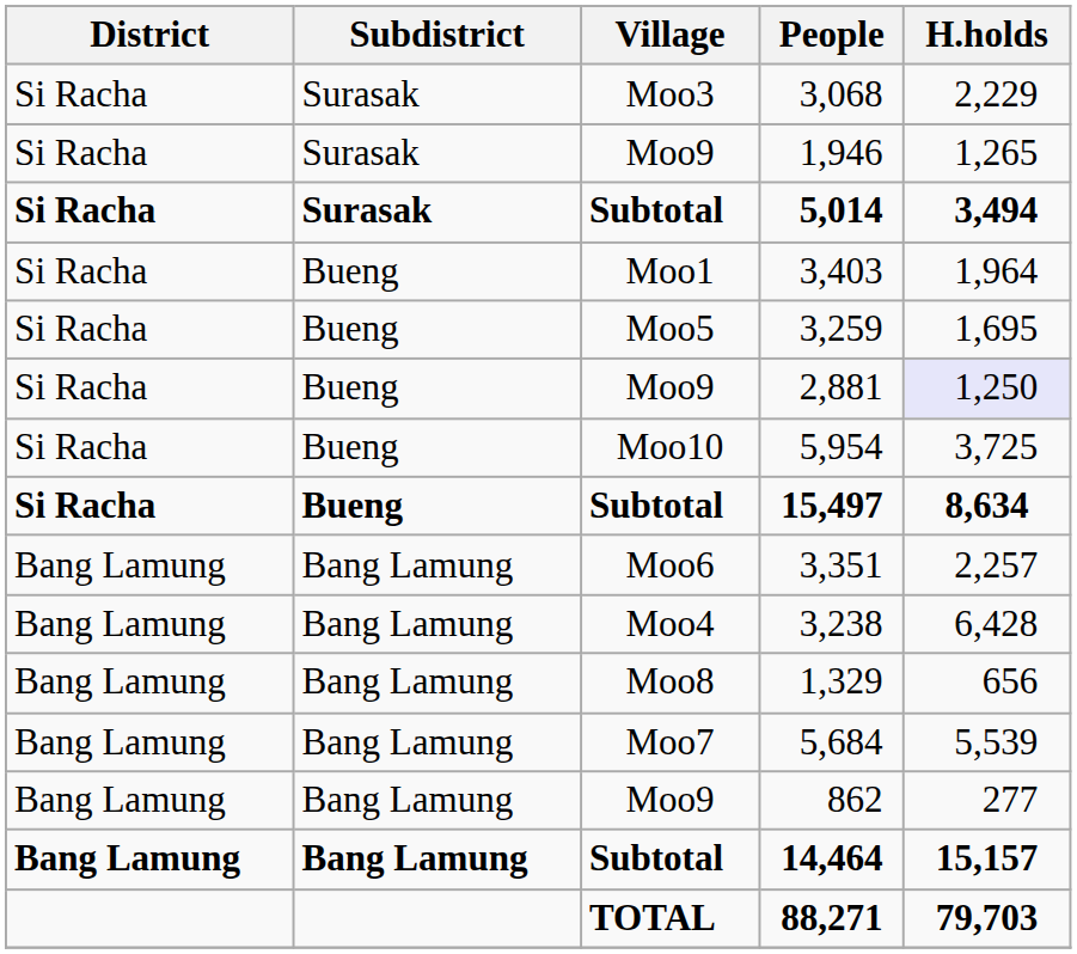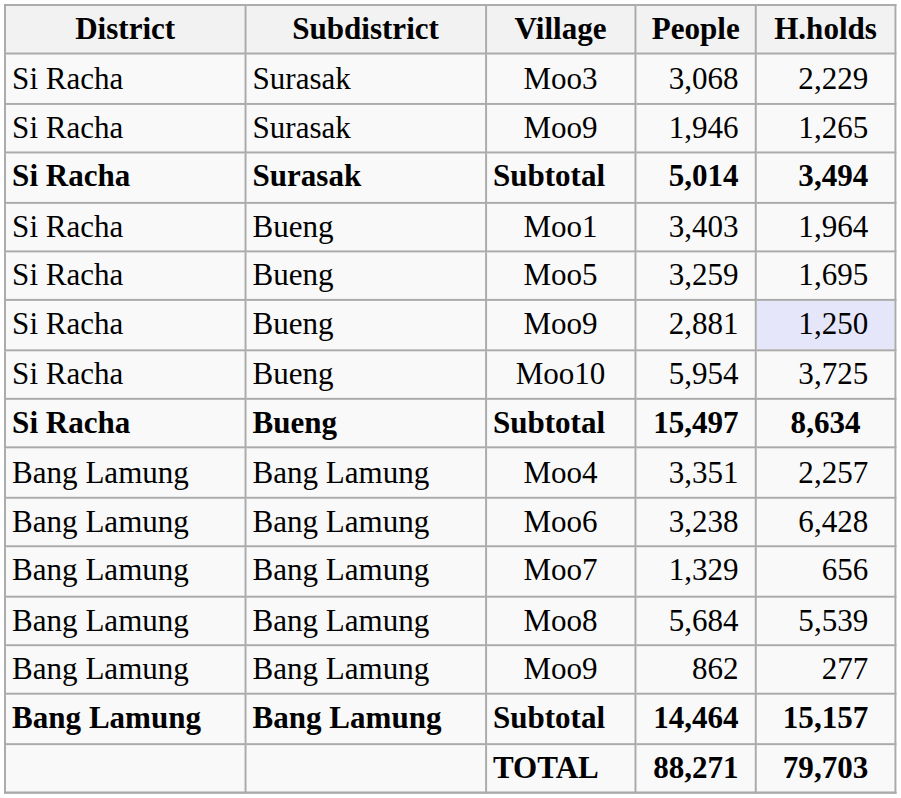3,351 | Village: Moo6 -> Moo4
3,238 | Village: Moo4 -> Moo6
1,329 | Village: Moo8 -> Moo7
5,684 | Village: Moo7 -> Moo8
